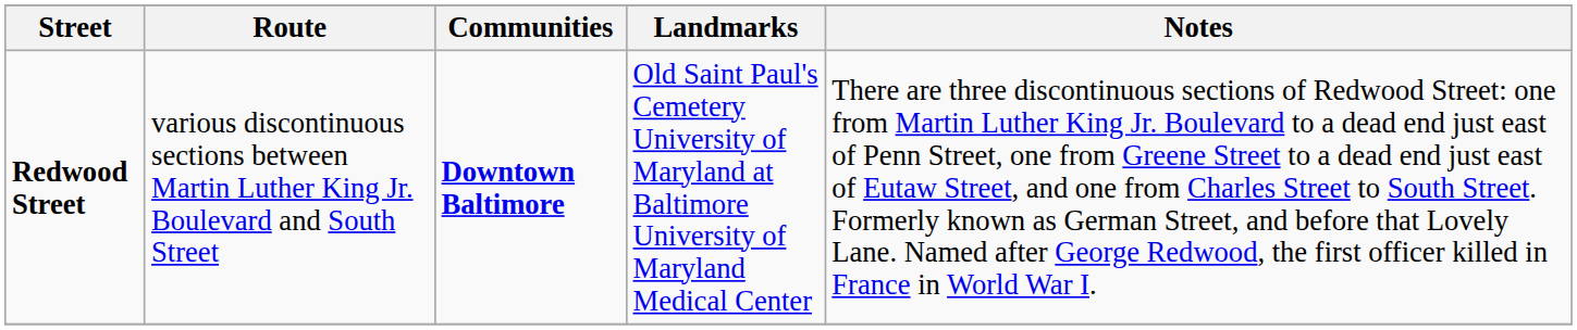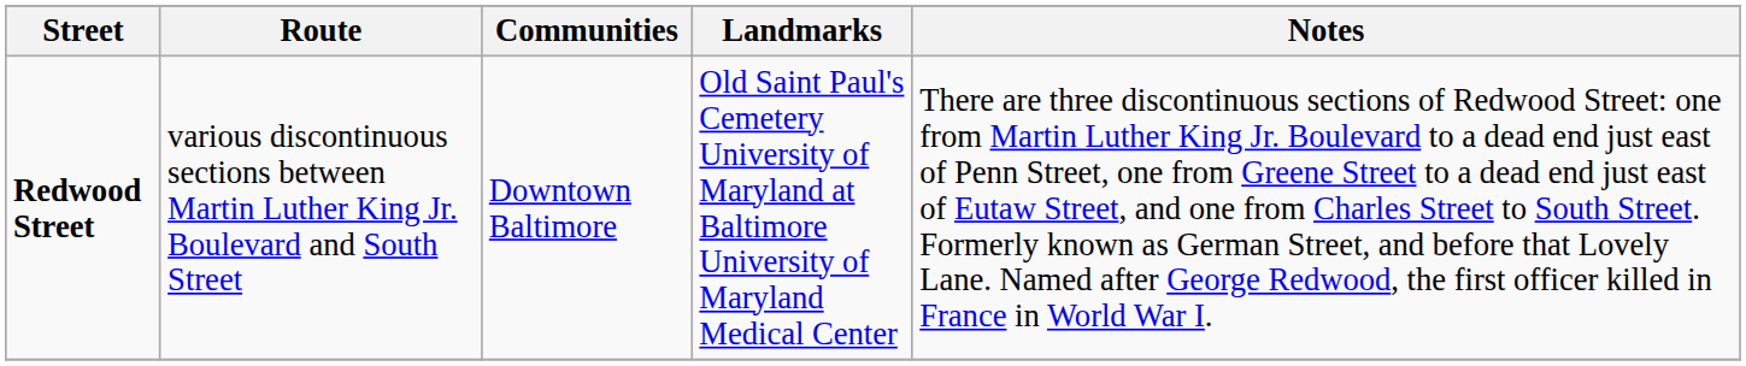Redwood Street | Communities: bold -> normal
